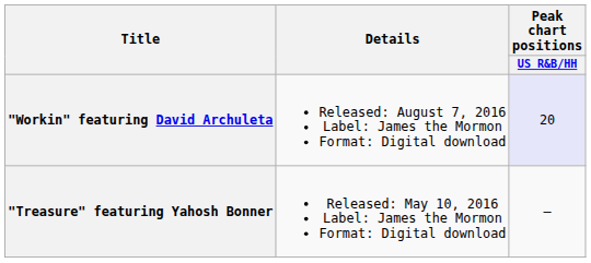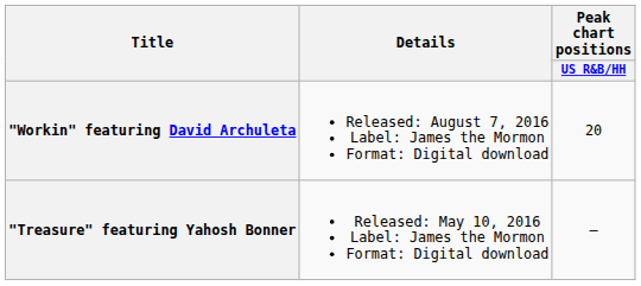"Workin" featuring David Archuleta | Peak chart positions / US R&B/HH: lavender background -> no background
